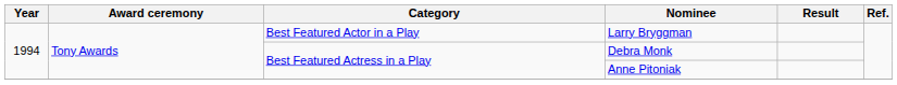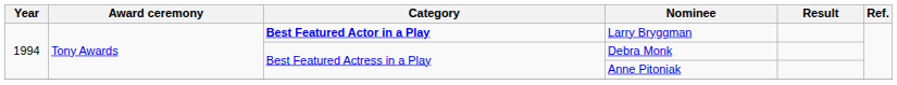Larry Bryggman | Category: normal -> bold
